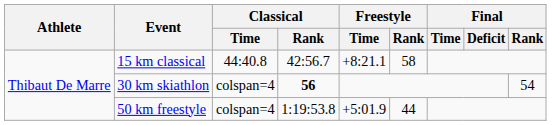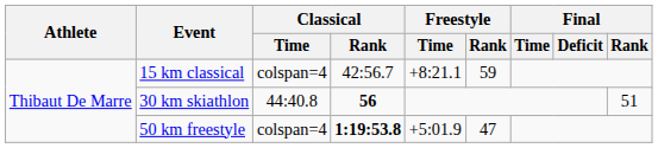15 km classical | Classical / Time: 44:40.8 -> colspan=4
15 km classical | Freestyle / Rank: 58 -> 59
30 km skiathlon | Classical / Time: colspan=4 -> 44:40.8
30 km skiathlon | Final / Rank: 54 -> 51
50 km freestyle | Classical / Rank: normal -> bold
50 km freestyle | Freestyle / Rank: 44 -> 47
